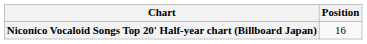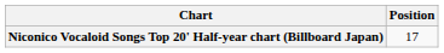row 2 | Position: 16 -> 17
